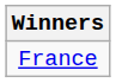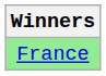row 2 | column 1: no background -> lightgreen background
